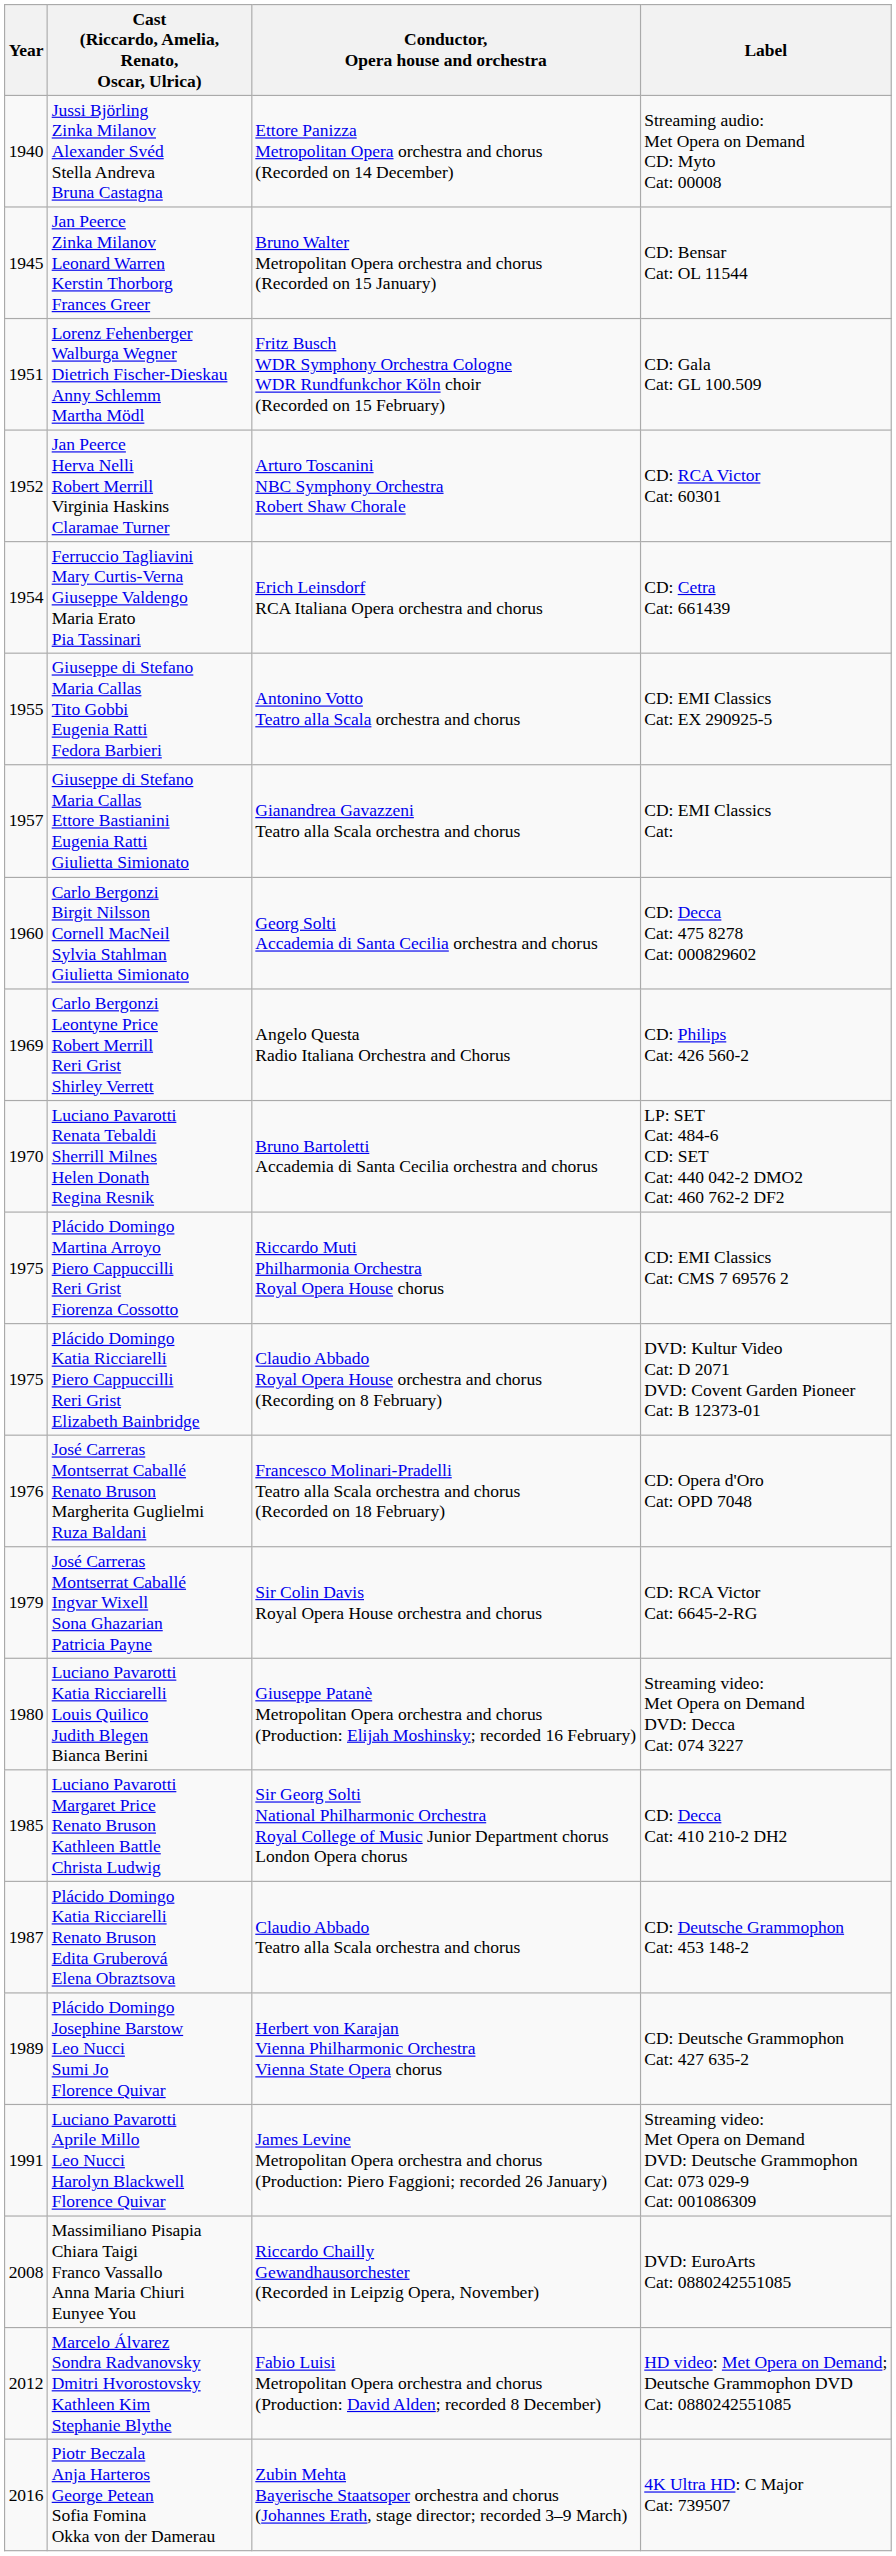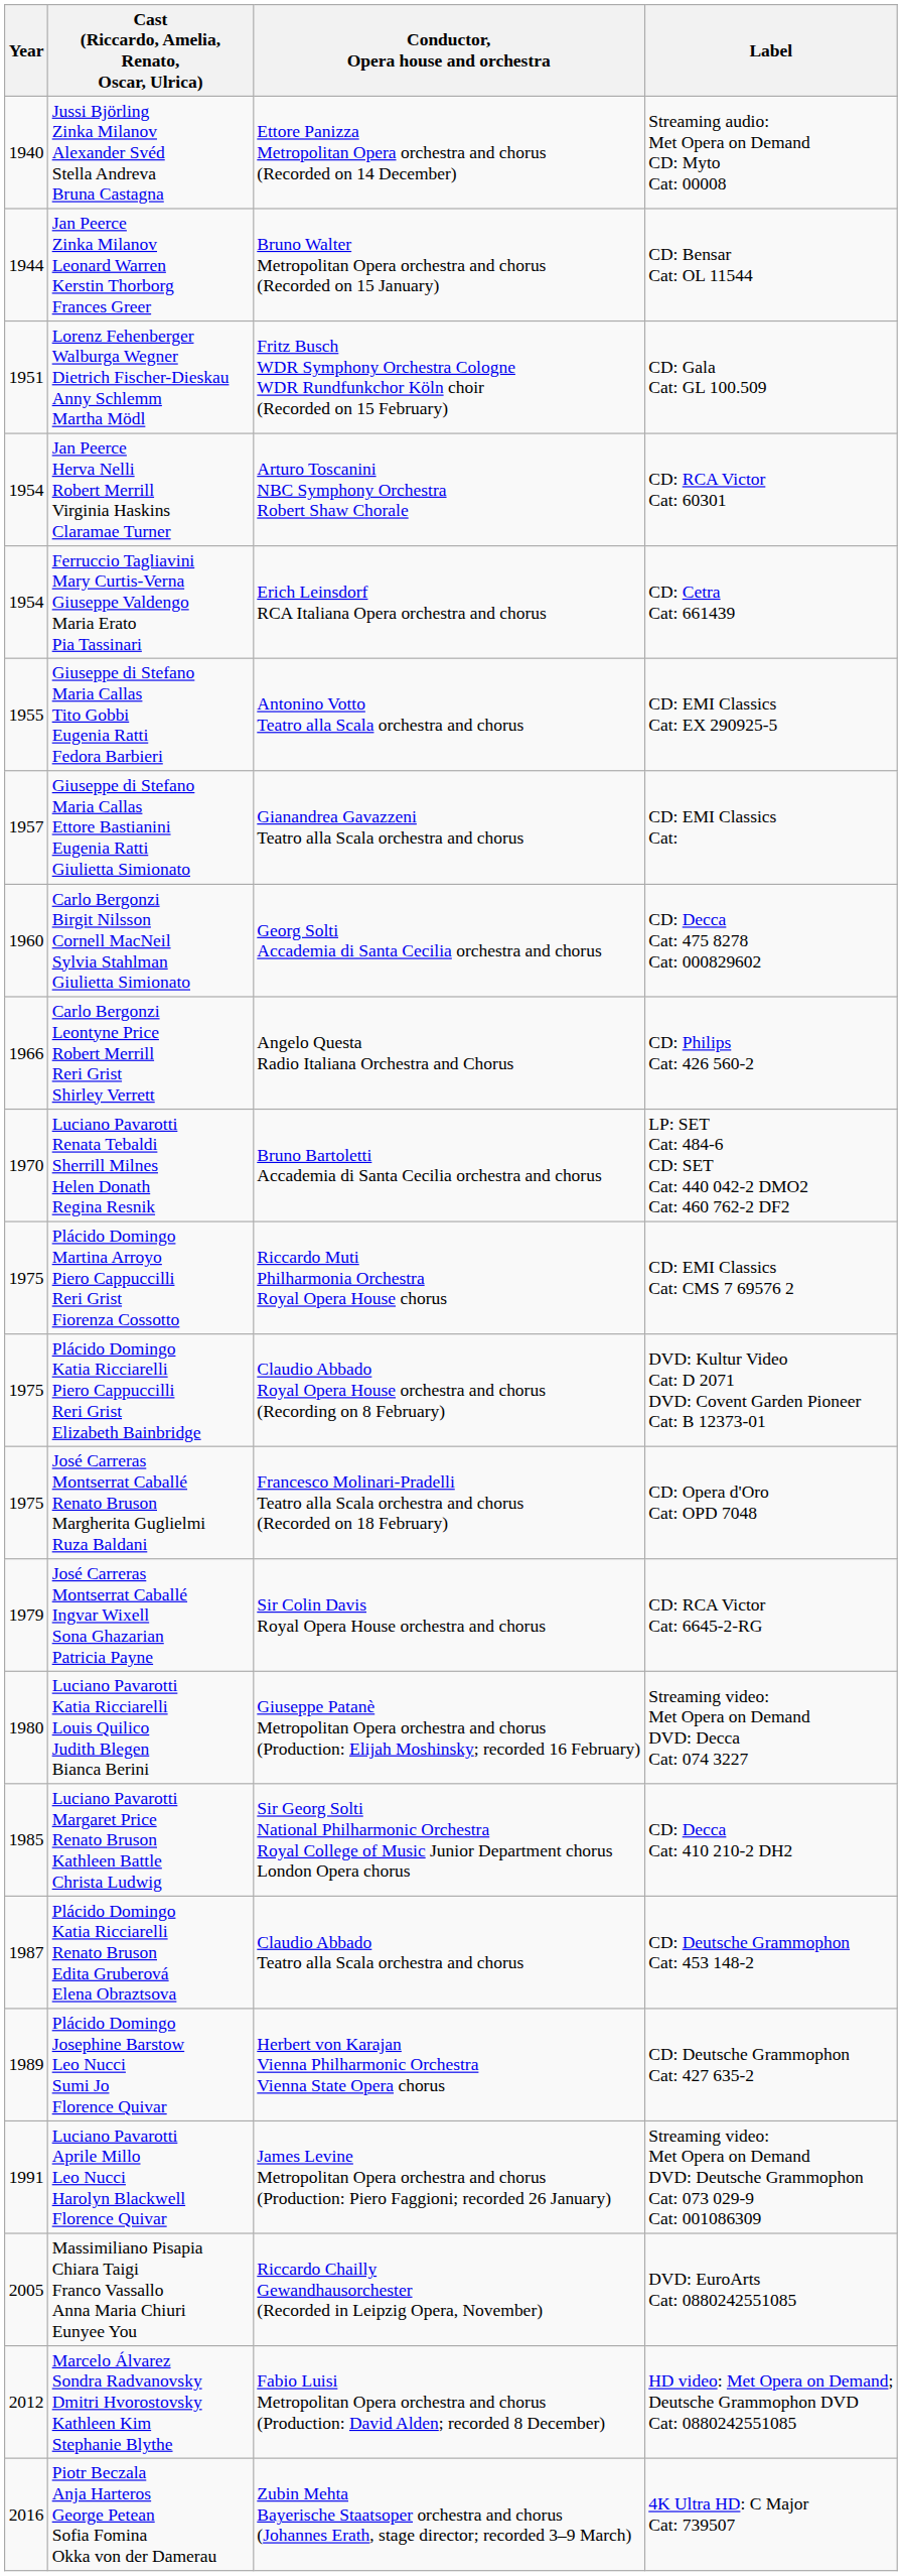row 3 | Year: 1945 -> 1944
row 5 | Year: 1952 -> 1954
row 10 | Year: 1969 -> 1966
row 14 | Year: 1976 -> 1975
row 21 | Year: 2008 -> 2005
